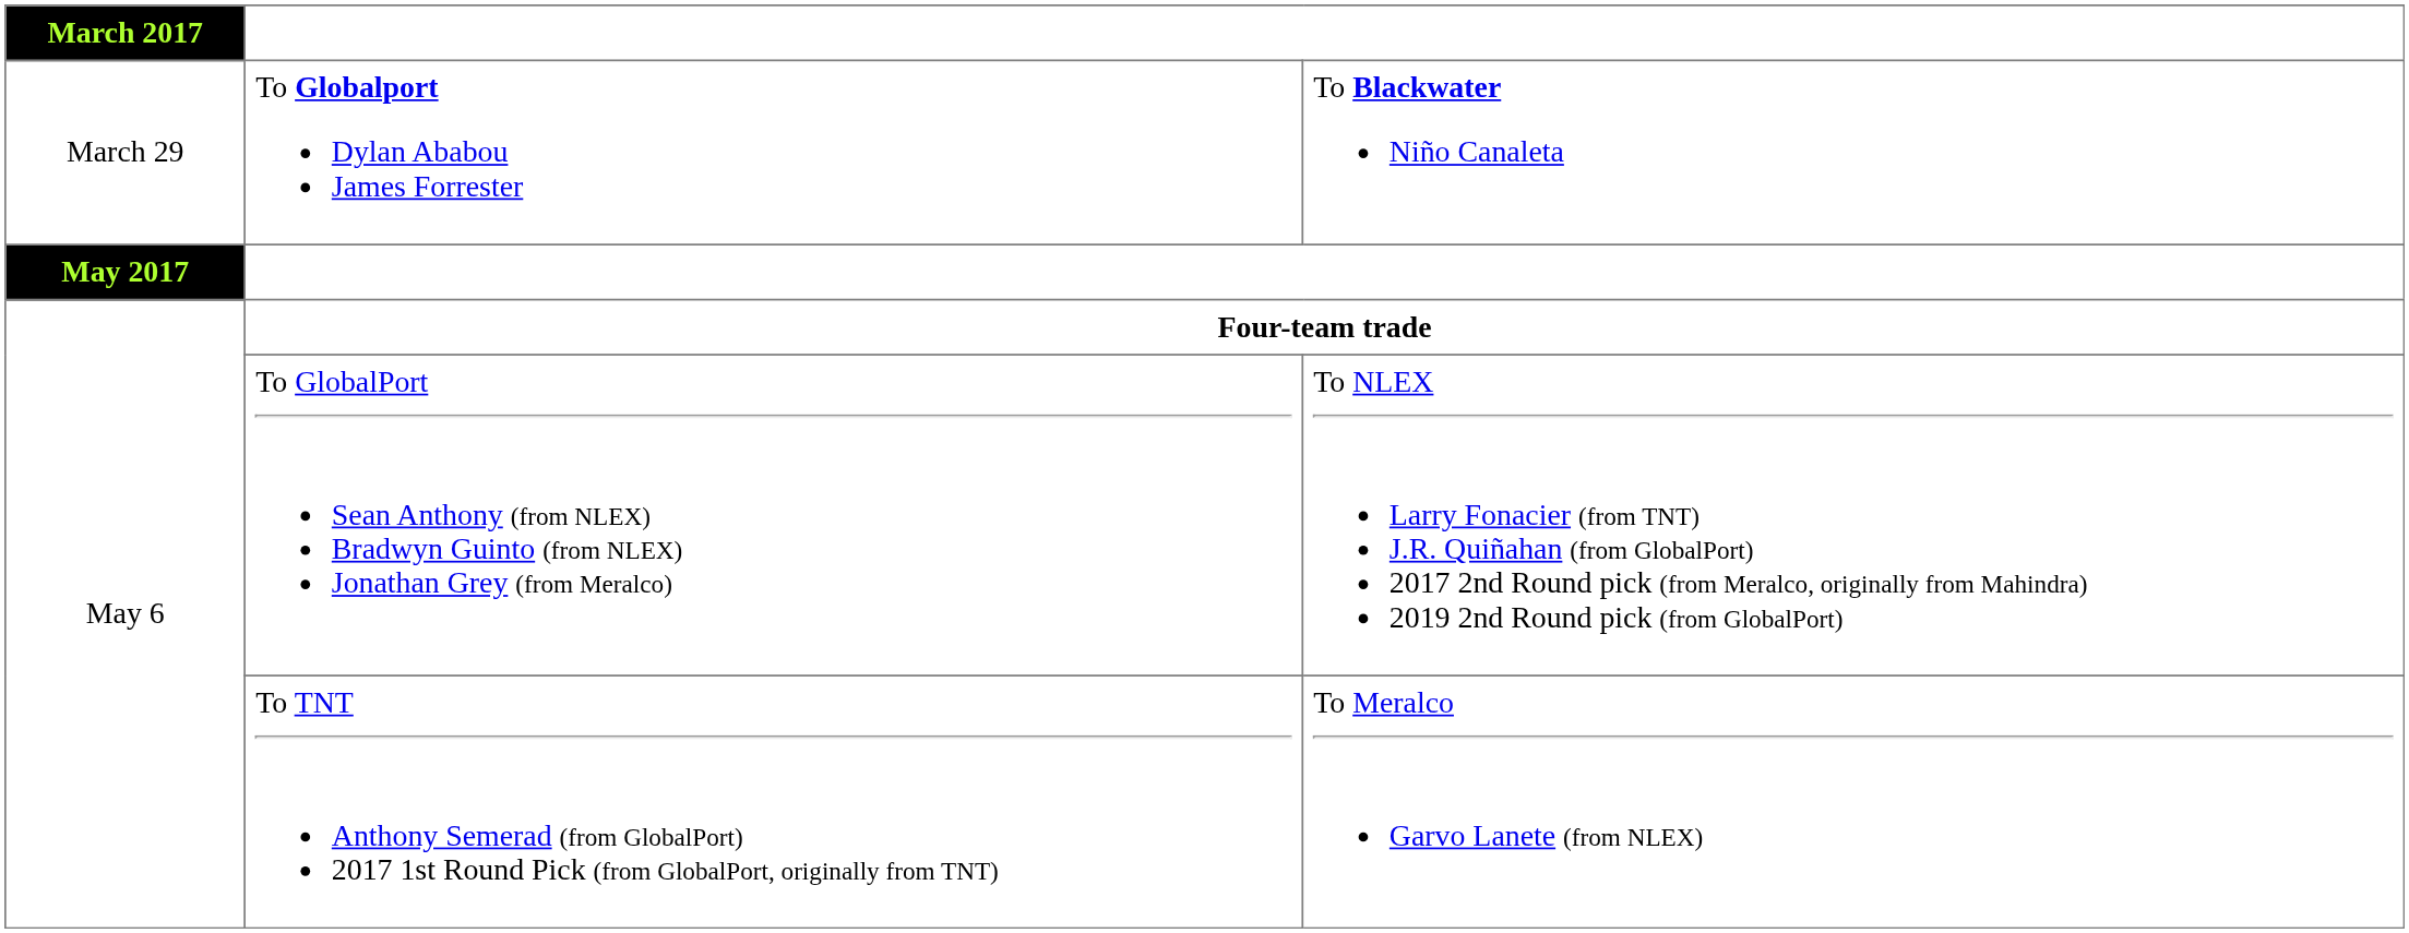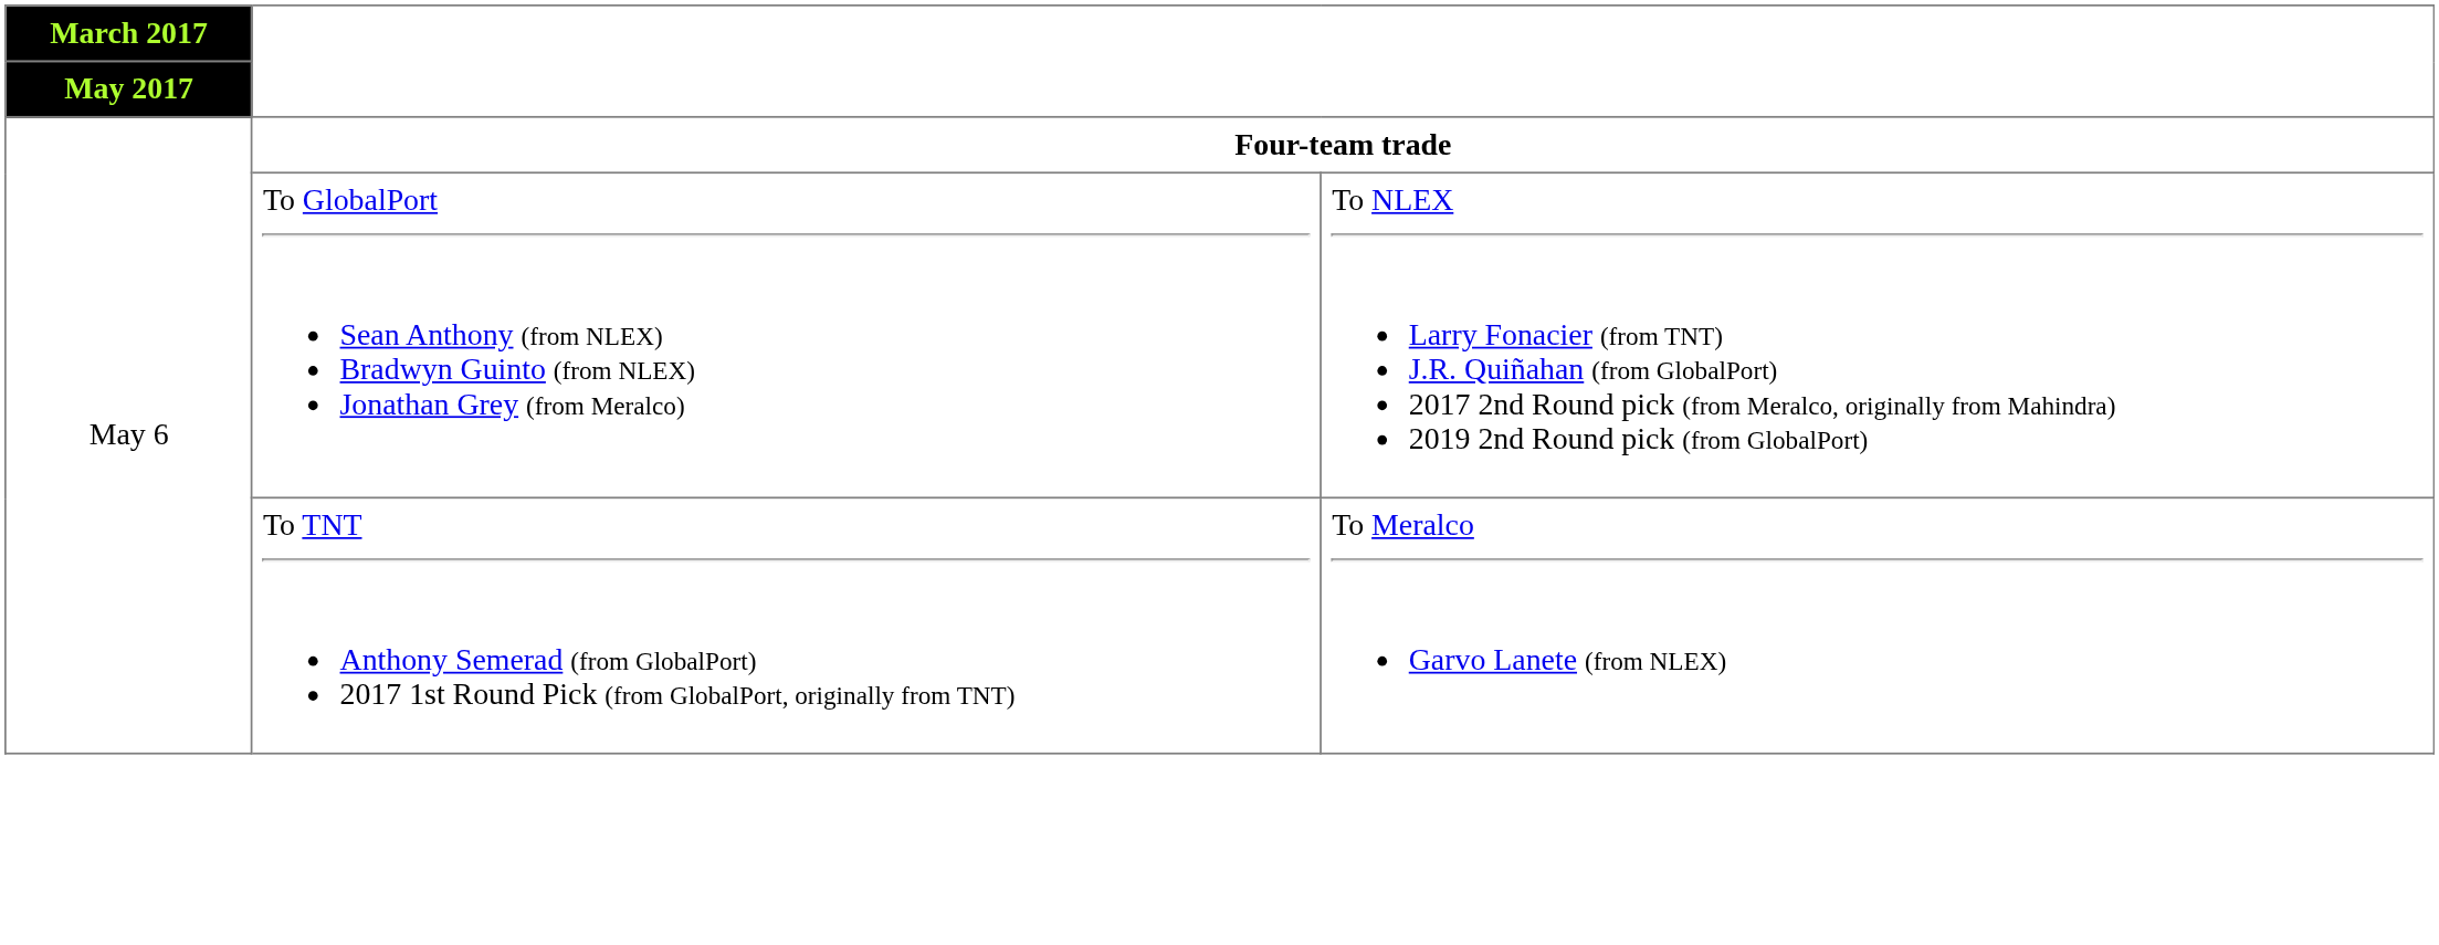- row: March 29 | To Globalport Dylan Ababou James Forrester | To Blackwater Niño Canaleta
